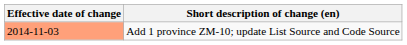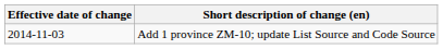Add 1 province ZM-10; update List Source and Code Source | Effective date of change: lightsalmon background -> no background
